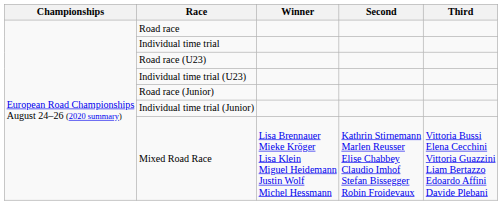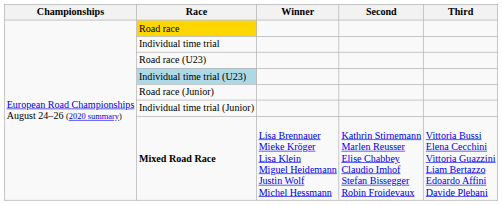Road race | Race: no background -> gold background
Individual time trial (U23) | Race: no background -> lightblue background
Mixed Road Race | Race: normal -> bold
